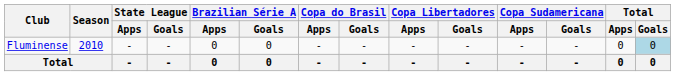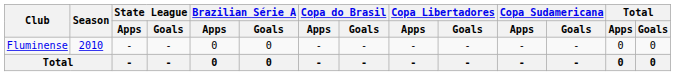Fluminense | Total / Goals: lightblue background -> no background
